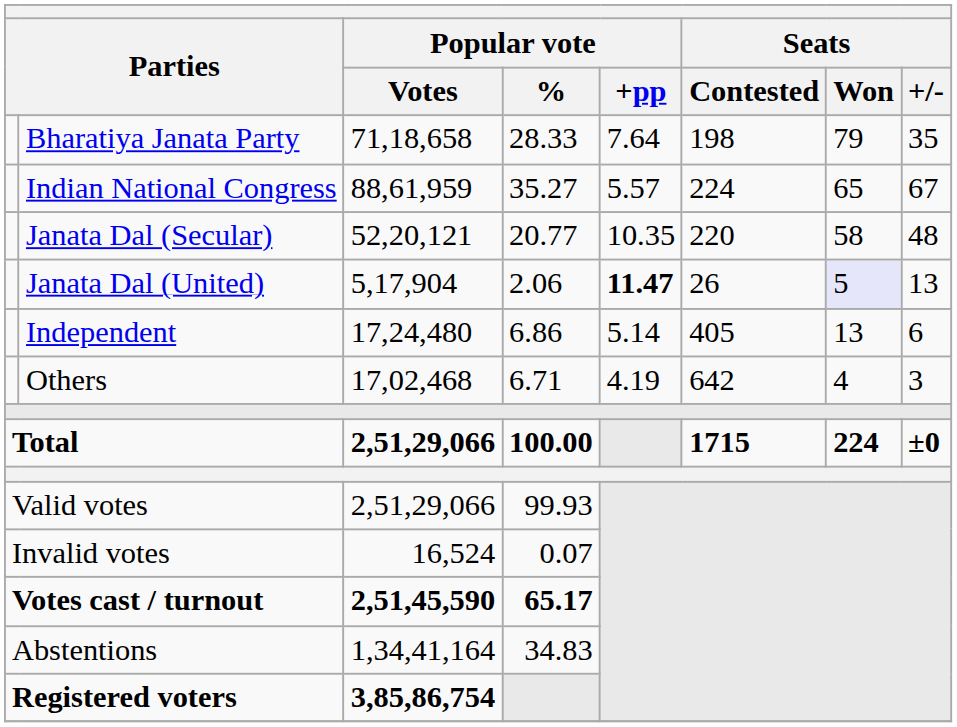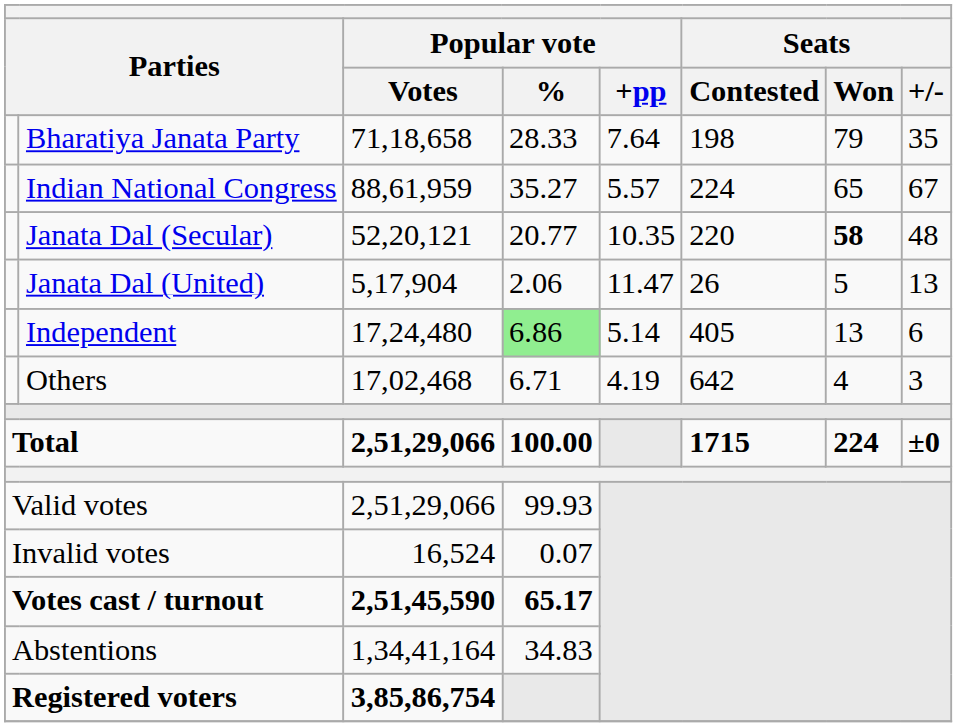Janata Dal (Secular) | Seats / Won: normal -> bold
Janata Dal (United) | Popular vote / +pp: bold -> normal
Janata Dal (United) | Seats / Won: lavender background -> no background
Independent | Popular vote / %: no background -> lightgreen background
